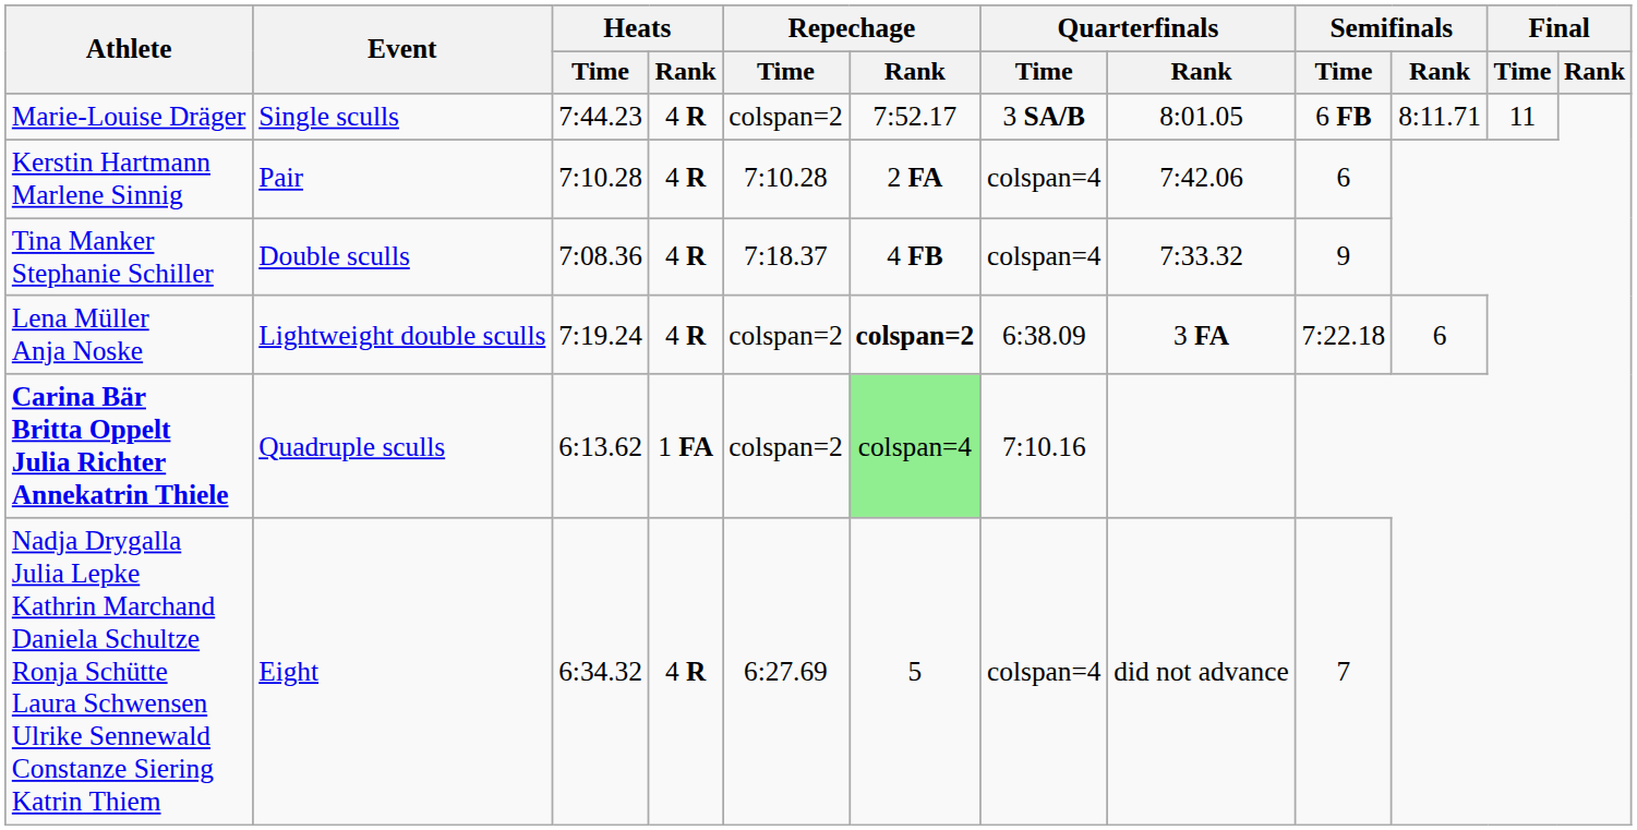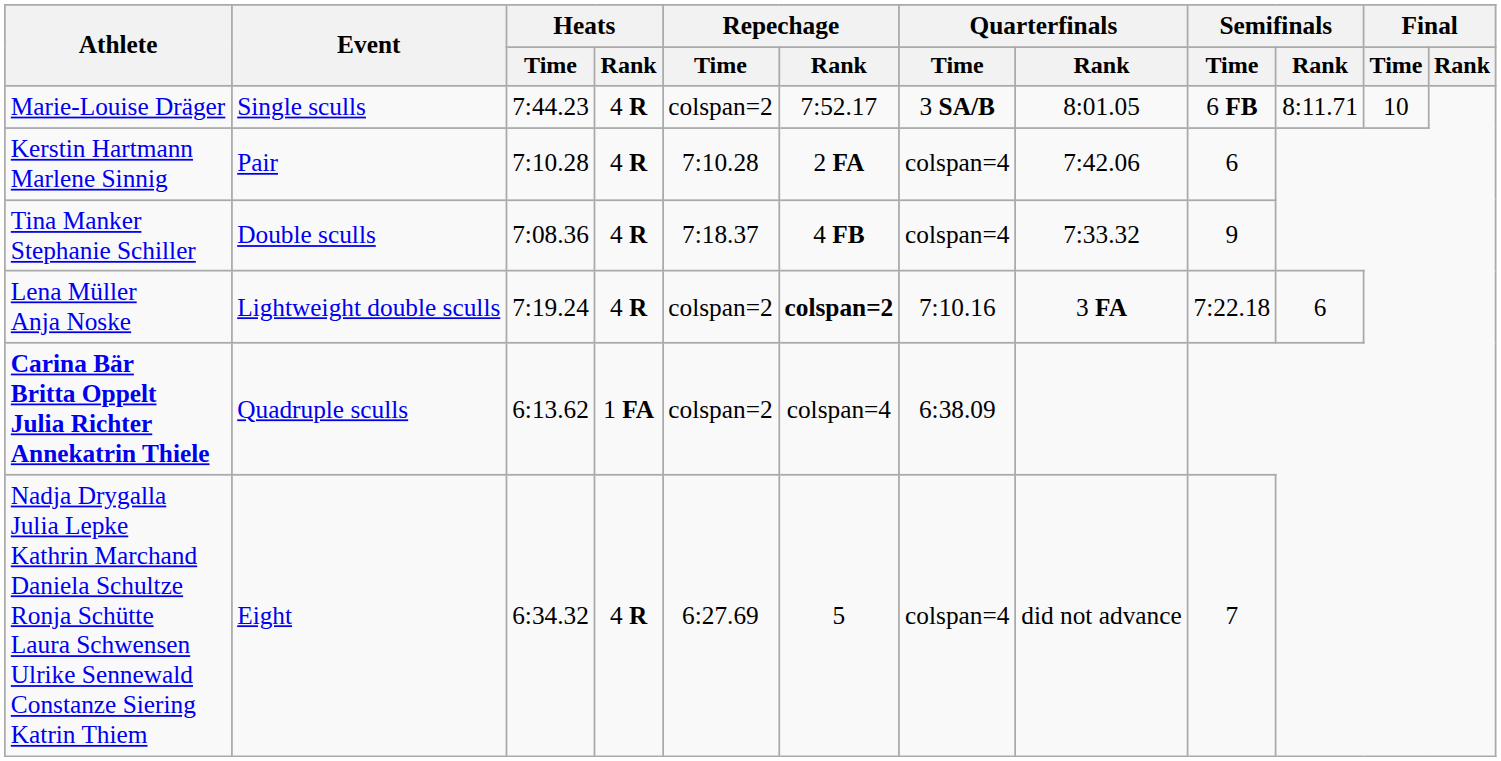Marie-Louise Dräger | Final / Time: 11 -> 10
Lena Müller Anja Noske | Quarterfinals / Time: 6:38.09 -> 7:10.16
Carina Bär Britta Oppelt Julia Richter Annekatrin Thiele | Repechage / Rank: lightgreen background -> no background
Carina Bär Britta Oppelt Julia Richter Annekatrin Thiele | Quarterfinals / Time: 7:10.16 -> 6:38.09
